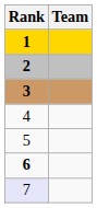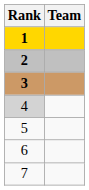4 | Rank: no background -> lightgrey background
6 | Rank: bold -> normal
7 | Rank: lavender background -> no background
